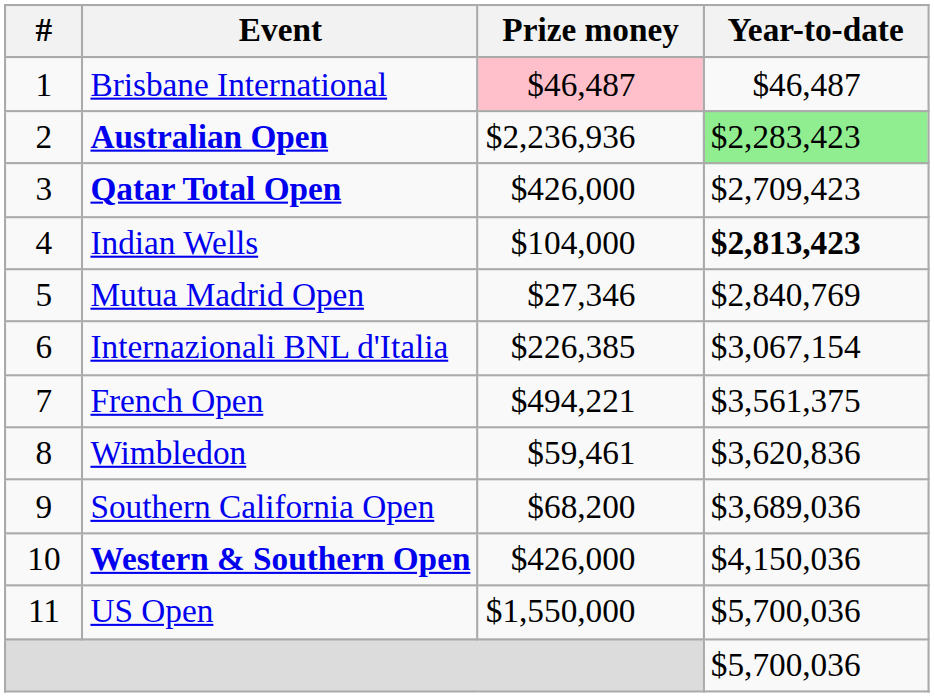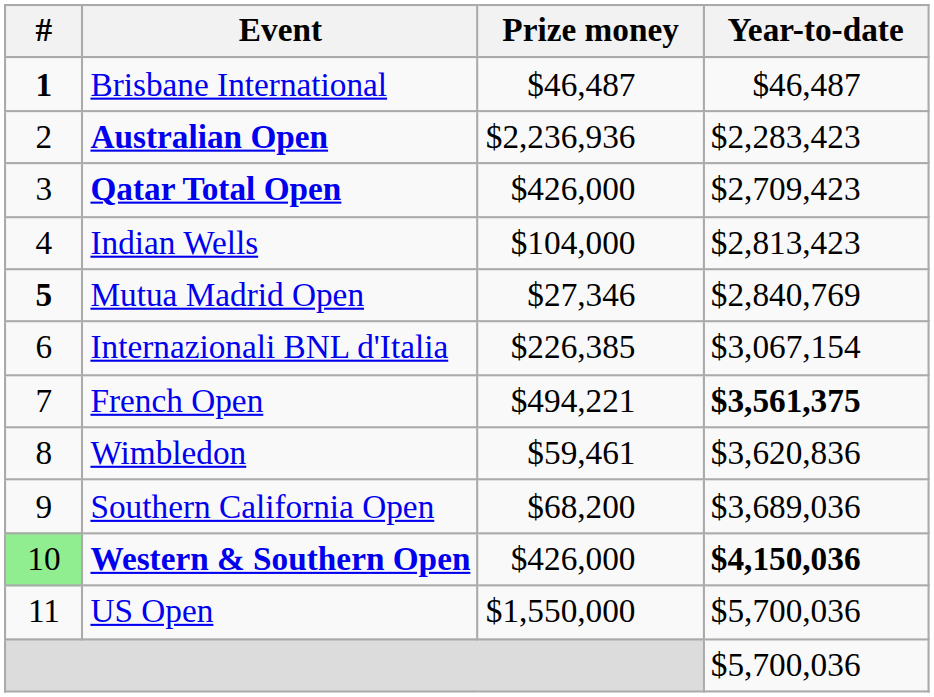Brisbane International | #: normal -> bold
Brisbane International | Prize money: pink background -> no background
Australian Open | Year-to-date: lightgreen background -> no background
Indian Wells | Year-to-date: bold -> normal
Mutua Madrid Open | #: normal -> bold
French Open | Year-to-date: normal -> bold
Western & Southern Open | #: no background -> lightgreen background
Western & Southern Open | Year-to-date: normal -> bold
